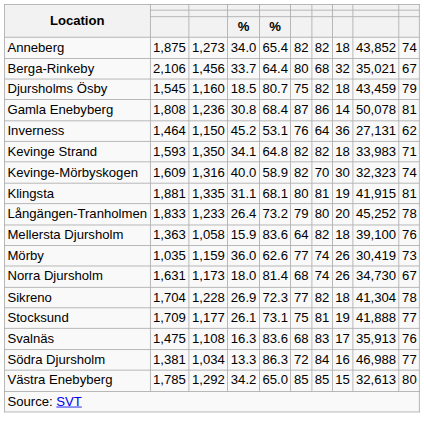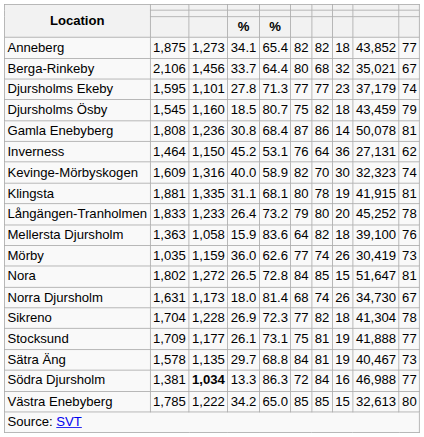Anneberg | column 4: 34.0 -> 34.1
Anneberg | column 10: 74 -> 77
+ row: Djursholms Ekeby | 1,595 | 1,101 | 27.8 | 71.3 | 77 | 77 | 23 | 37,179 | 74
- row: Kevinge Strand | 1,593 | 1,350 | 34.1 | 64.8 | 82 | 82 | 18 | 33,983 | 71
Klingsta | column 7: 81 -> 78
+ row: Nora | 1,802 | 1,272 | 26.5 | 72.8 | 84 | 85 | 15 | 51,647 | 81
- row: Svalnäs | 1,475 | 1,108 | 16.3 | 83.6 | 68 | 83 | 17 | 35,913 | 76
+ row: Sätra Äng | 1,578 | 1,135 | 29.7 | 68.8 | 84 | 81 | 19 | 40,467 | 73
Södra Djursholm | column 3: normal -> bold
Västra Enebyberg | column 3: 1,292 -> 1,222
